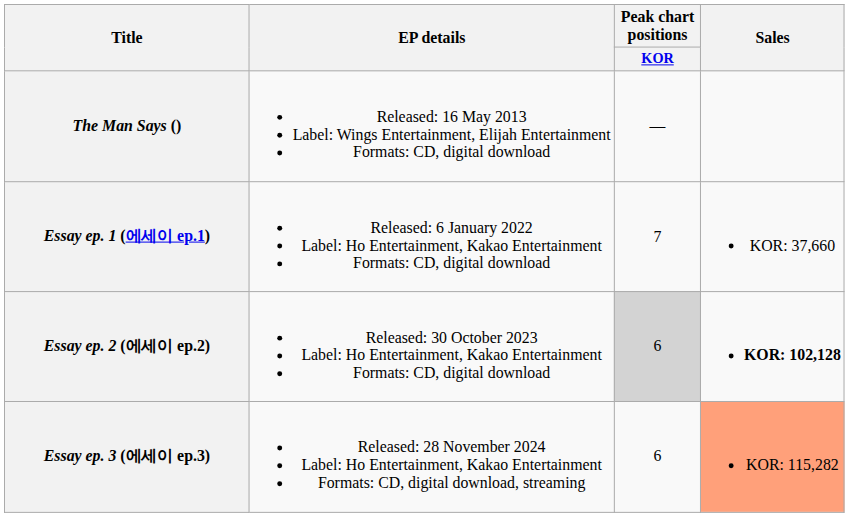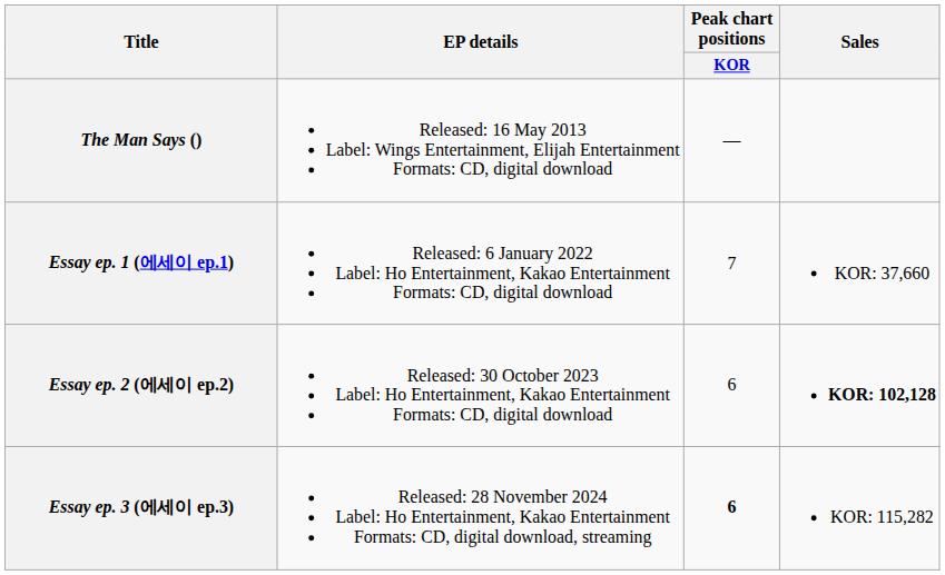Essay ep. 2 (에세이 ep.2) | Peak chart positions / KOR: lightgrey background -> no background
Essay ep. 3 (에세이 ep.3) | Peak chart positions / KOR: normal -> bold
Essay ep. 3 (에세이 ep.3) | Sales: lightsalmon background -> no background
